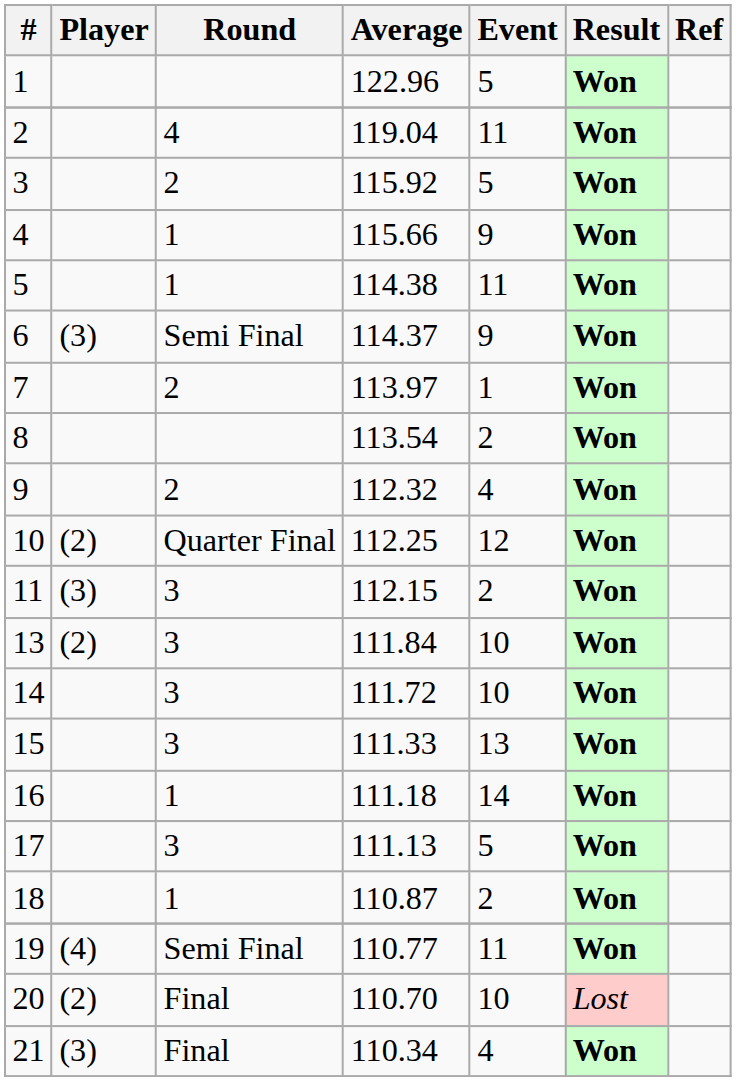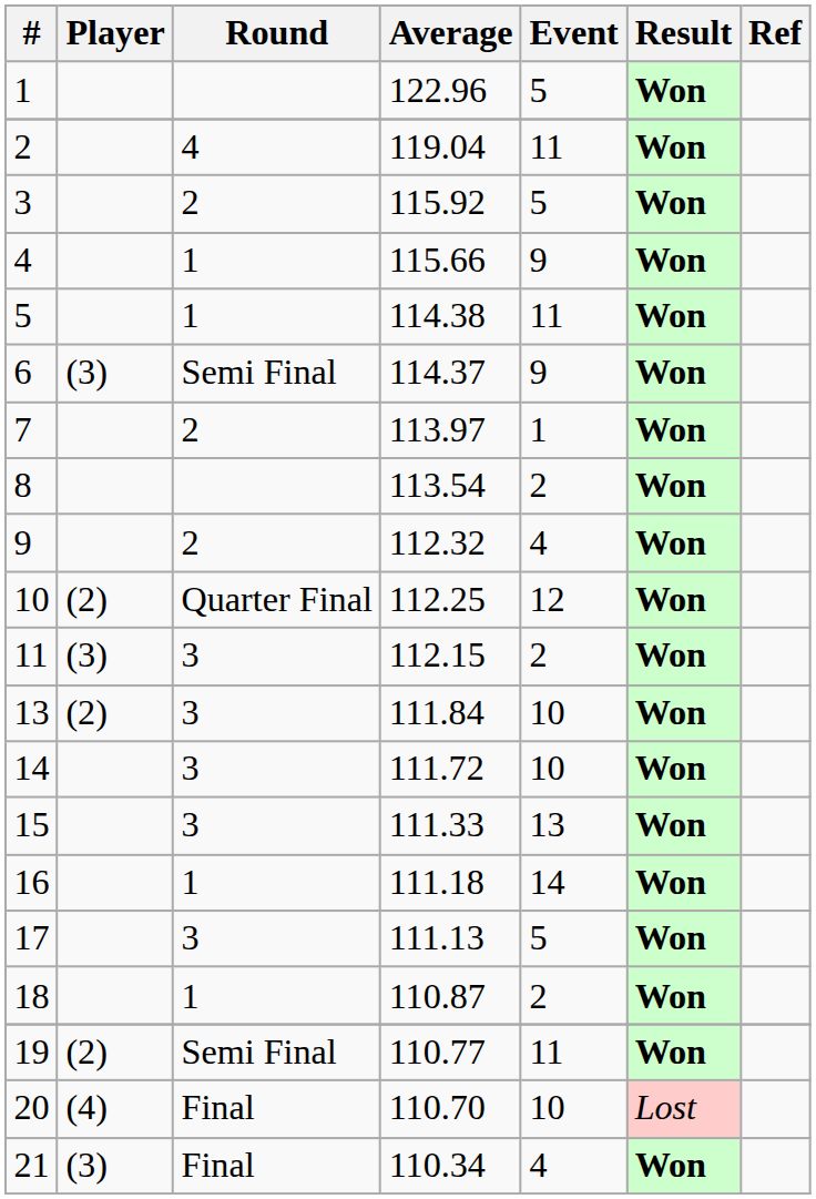19 | Player: (4) -> (2)
20 | Player: (2) -> (4)
